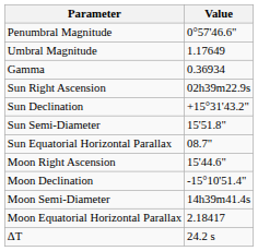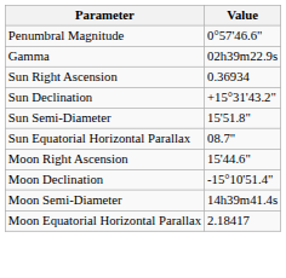- row: Umbral Magnitude | 1.17649
Gamma | Value: 0.36934 -> 02h39m22.9s
Sun Right Ascension | Value: 02h39m22.9s -> 0.36934
- row: ΔT | 24.2 s
